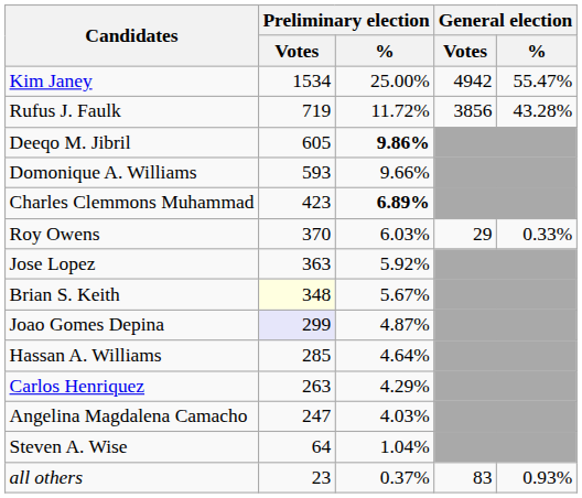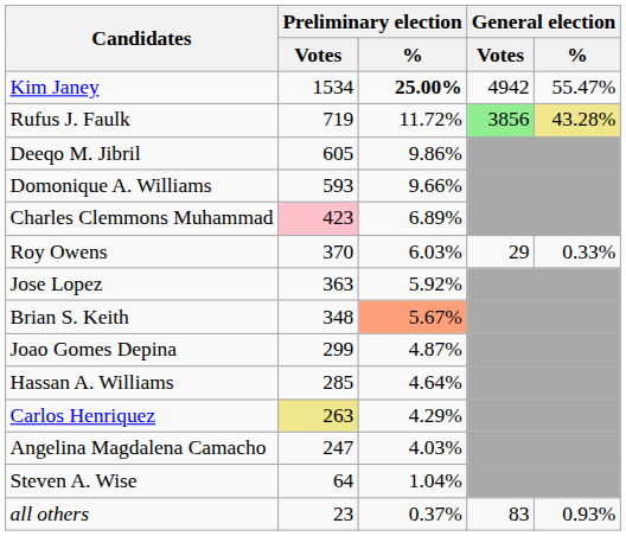Kim Janey | Preliminary election / %: normal -> bold
Rufus J. Faulk | General election / Votes: no background -> lightgreen background
Rufus J. Faulk | General election / %: no background -> khaki background
Deeqo M. Jibril | Preliminary election / %: bold -> normal
Charles Clemmons Muhammad | Preliminary election / Votes: no background -> pink background
Charles Clemmons Muhammad | Preliminary election / %: bold -> normal
Brian S. Keith | Preliminary election / Votes: lightyellow background -> no background
Brian S. Keith | Preliminary election / %: no background -> lightsalmon background
Joao Gomes Depina | Preliminary election / Votes: lavender background -> no background
Carlos Henriquez | Preliminary election / Votes: no background -> khaki background
